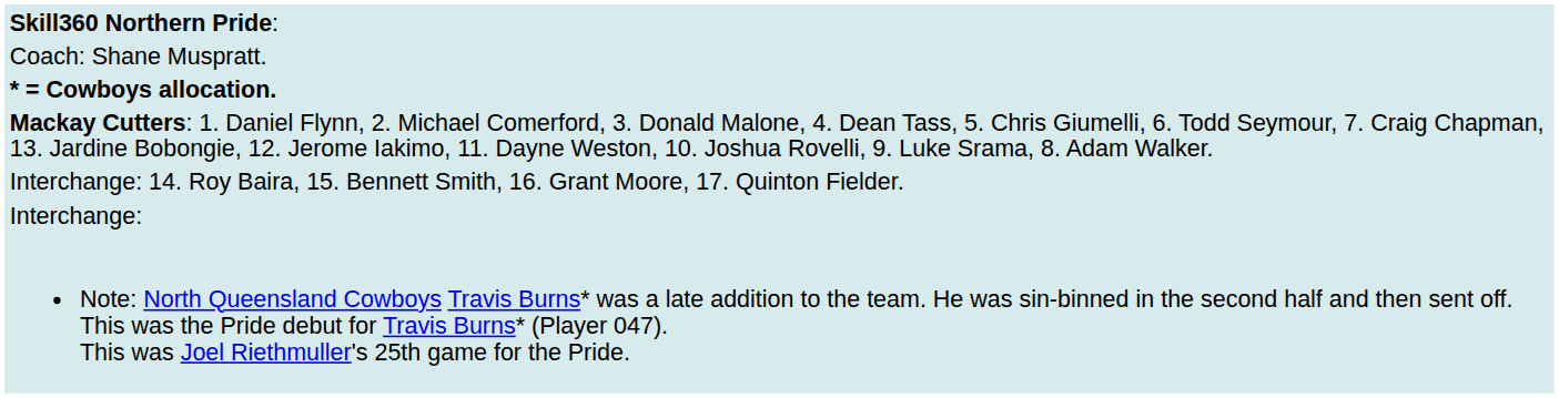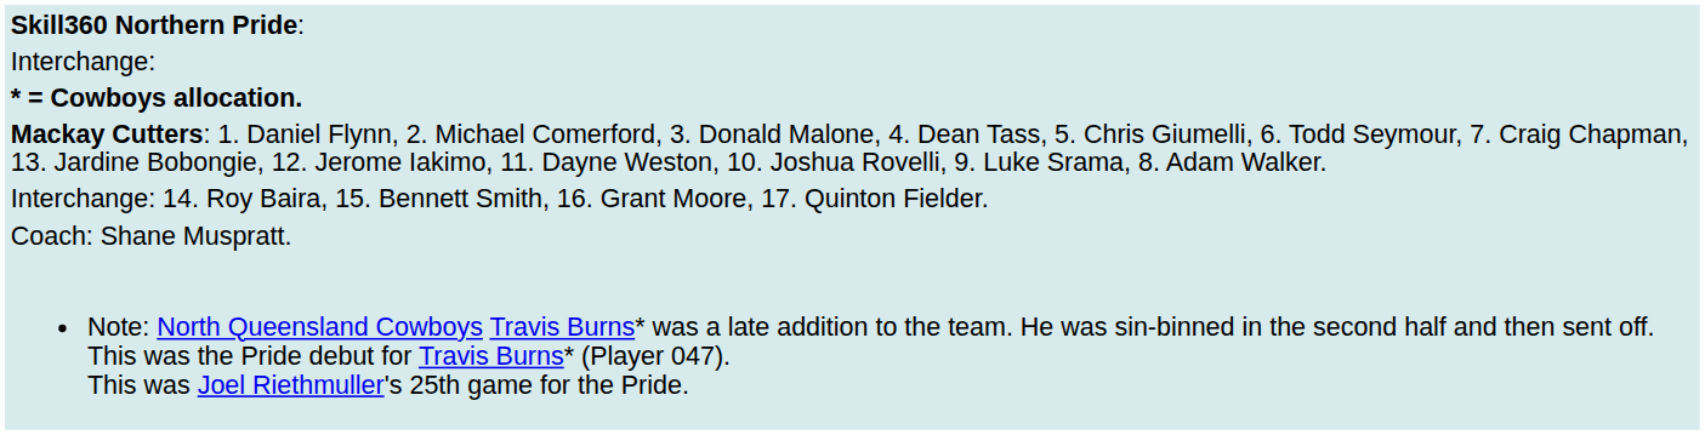row 2 | column 1: Coach: Shane Muspratt. -> Interchange:
row 6 | column 1: Interchange: -> Coach: Shane Muspratt.
